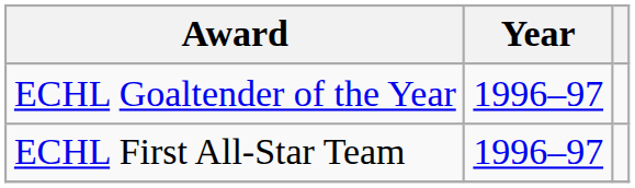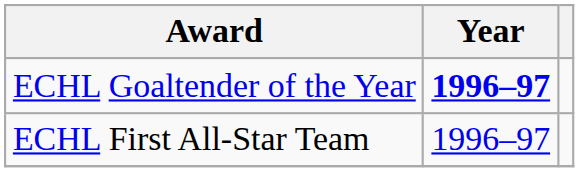ECHL Goaltender of the Year | Year: normal -> bold
